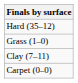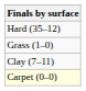row 5 | column 1: no background -> lightyellow background
